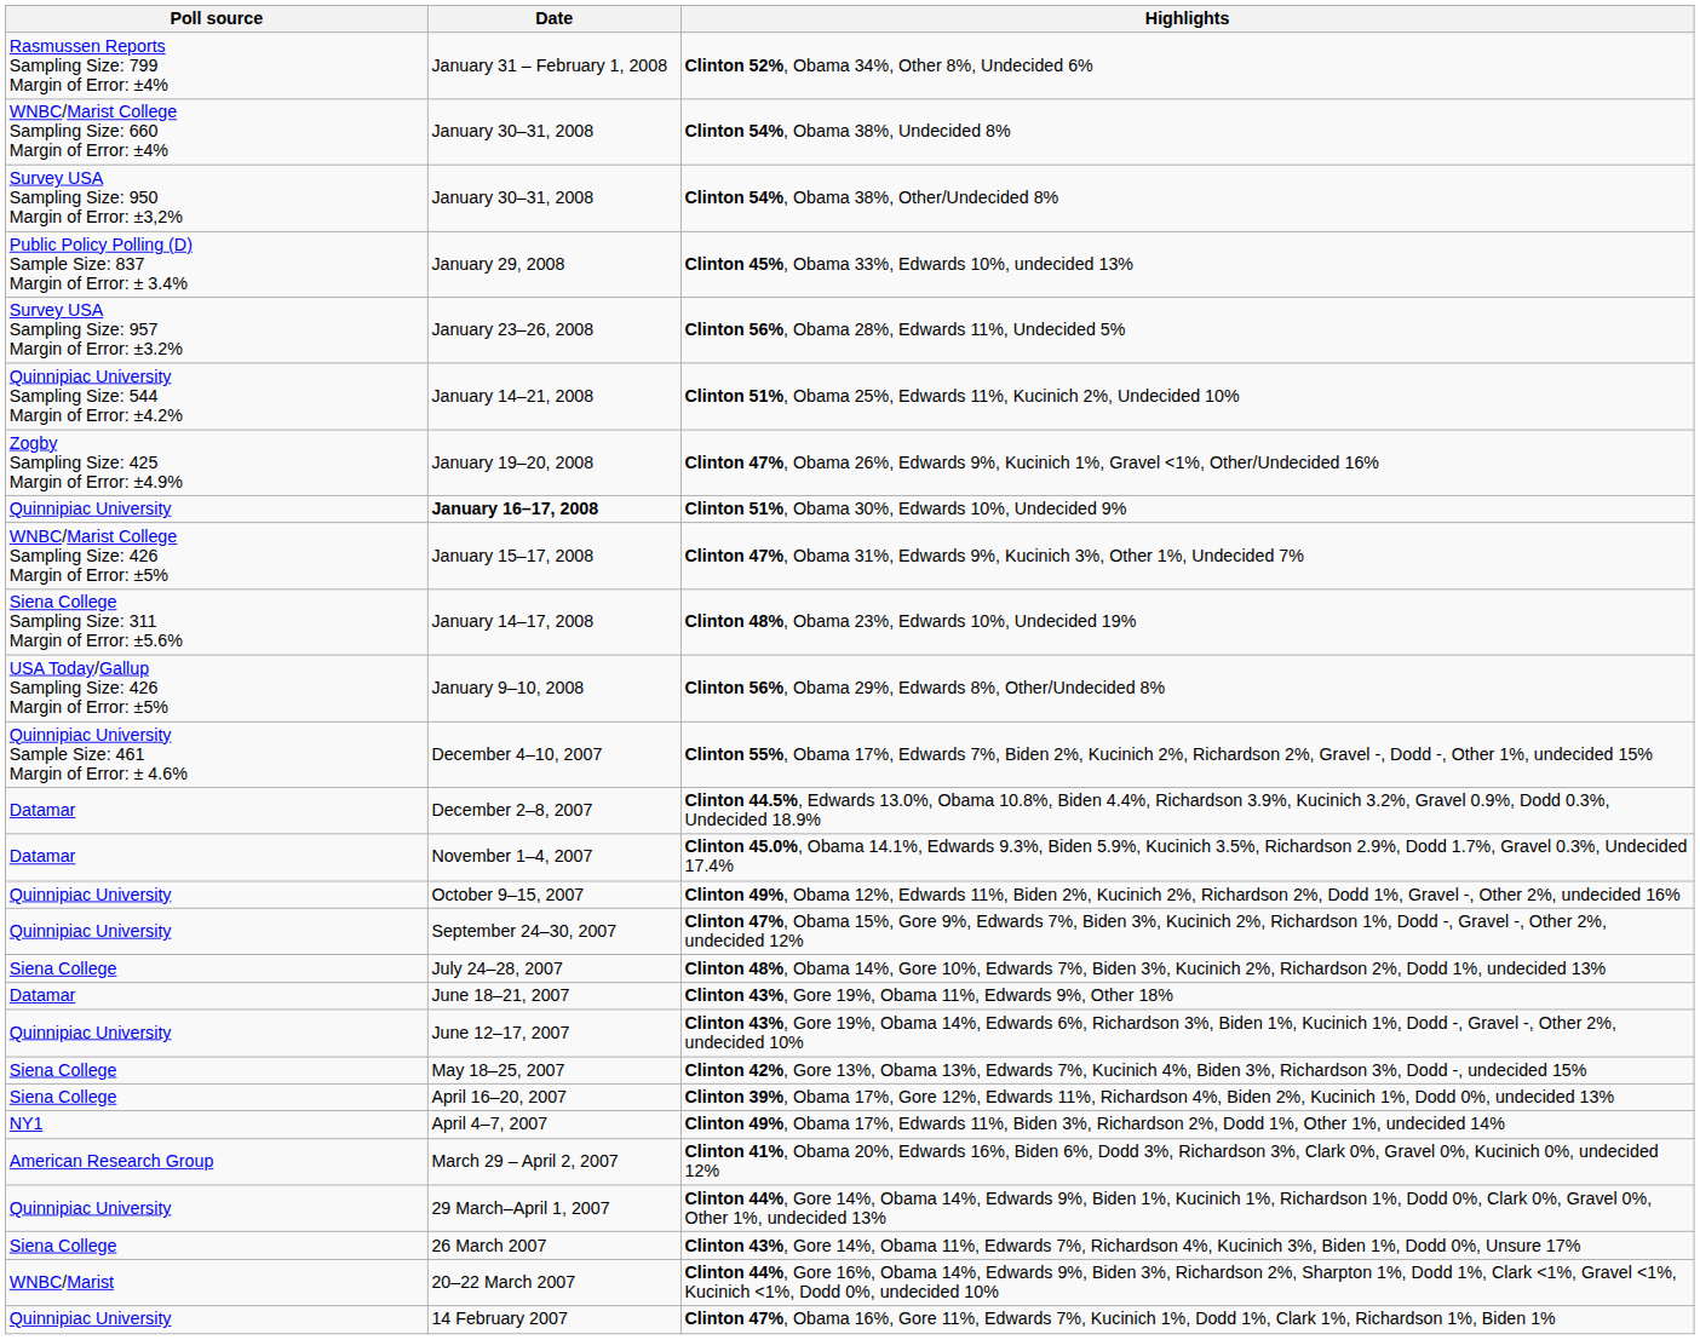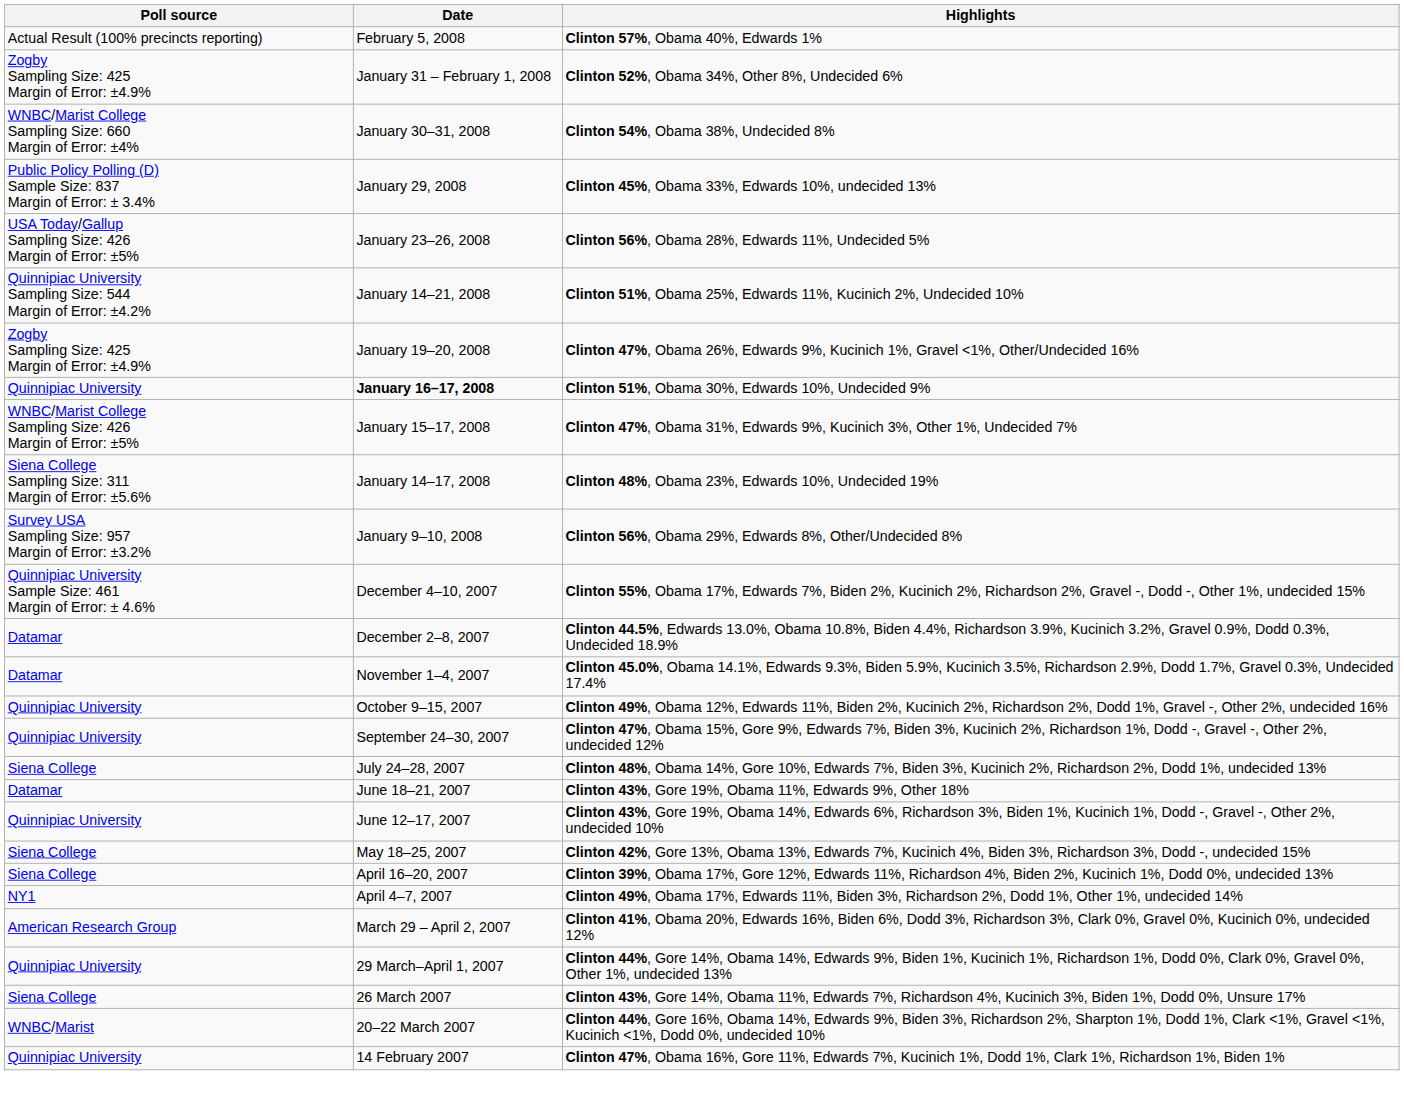+ row: Actual Result (100% precincts reporting) | February 5, 2008 | Clinton 57%, Obama 40%, Edwards 1%
Clinton 52%, Obama 34%, Other 8%, Undecided 6% | Poll source: Rasmussen Reports Sampling Size: 799 Margin of Error: ±4% -> Zogby Sampling Size: 425 Margin of Error: ±4.9%
- row: Survey USA Sampling Size: 950 Margin of Error: ±3,2% | January 30–31, 2008 | Clinton 54%, Obama 38%, Other/Undecided 8%
Clinton 56%, Obama 28%, Edwards 11%, Undecided 5% | Poll source: Survey USA Sampling Size: 957 Margin of Error: ±3.2% -> USA Today/Gallup Sampling Size: 426 Margin of Error: ±5%
Clinton 56%, Obama 29%, Edwards 8%, Other/Undecided 8% | Poll source: USA Today/Gallup Sampling Size: 426 Margin of Error: ±5% -> Survey USA Sampling Size: 957 Margin of Error: ±3.2%
